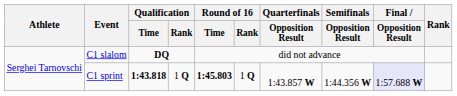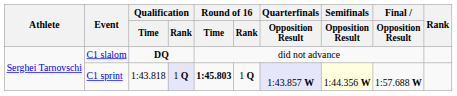C1 sprint | Qualification / Time: bold -> normal
C1 sprint | Qualification / Rank: no background -> lavender background
C1 sprint | Quarterfinals / Opposition Result: no background -> lavender background
C1 sprint | Semifinals / Opposition Result: no background -> lightyellow background
C1 sprint | Final / Opposition Result: lavender background -> no background
